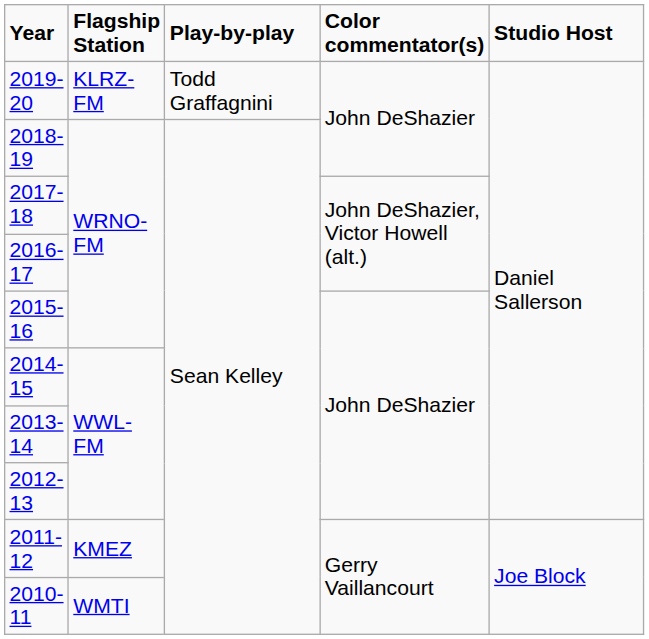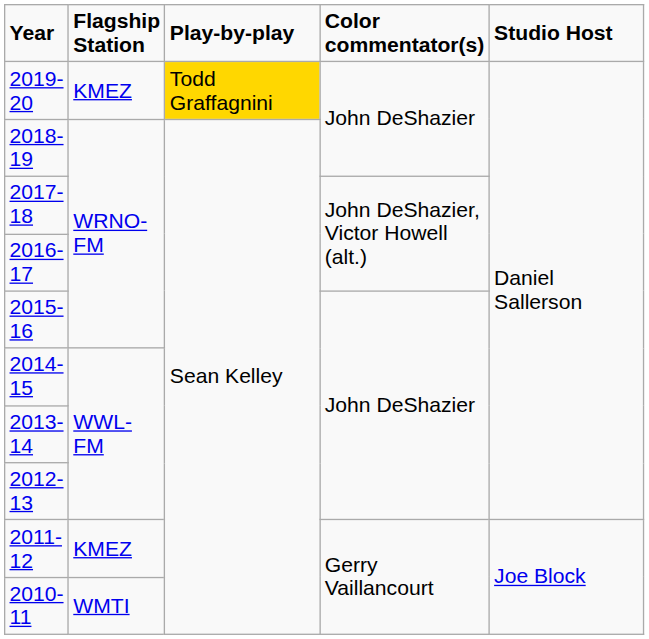2019-20 | Flagship Station: KLRZ-FM -> KMEZ
2019-20 | Play-by-play: no background -> gold background
